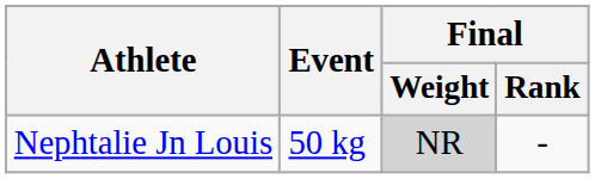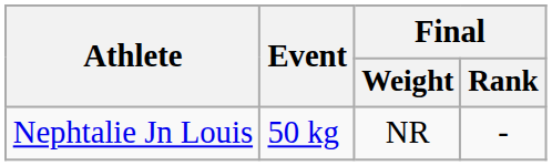Nephtalie Jn Louis | Final / Weight: lightgrey background -> no background
